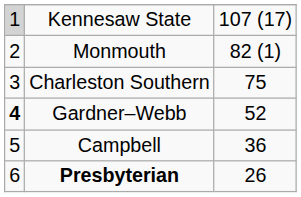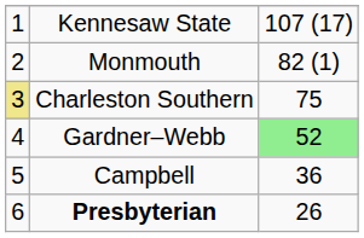Kennesaw State | column 1: lightgrey background -> no background
Charleston Southern | column 1: no background -> khaki background
Gardner–Webb | column 1: bold -> normal
Gardner–Webb | column 3: no background -> lightgreen background
